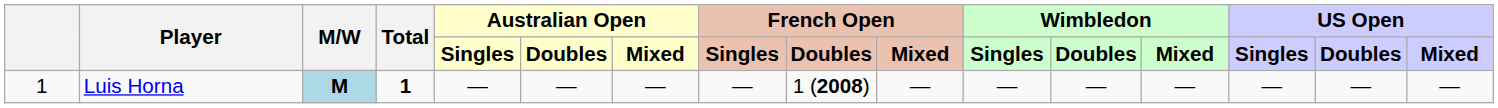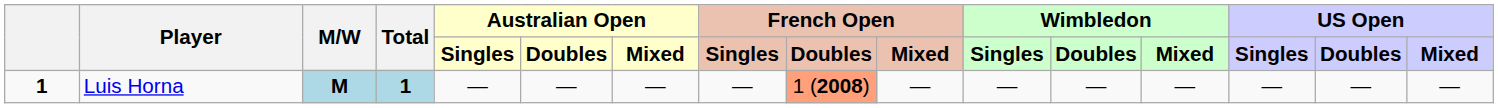Luis Horna | column 1: normal -> bold
Luis Horna | Total: no background -> lightblue background
Luis Horna | French Open / Doubles: no background -> lightsalmon background
